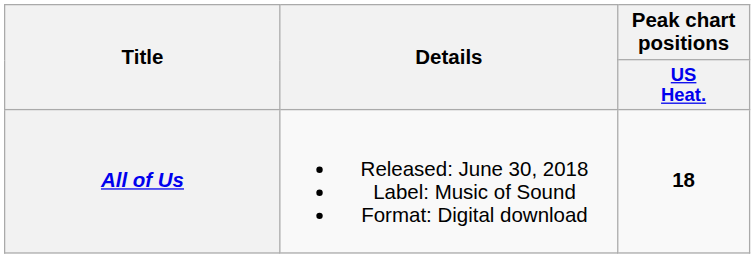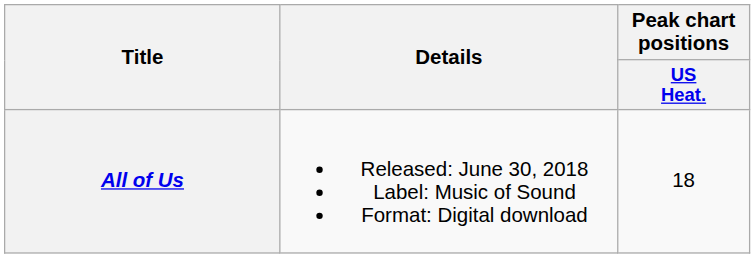row 3 | Peak chart positions / US Heat.: bold -> normal
